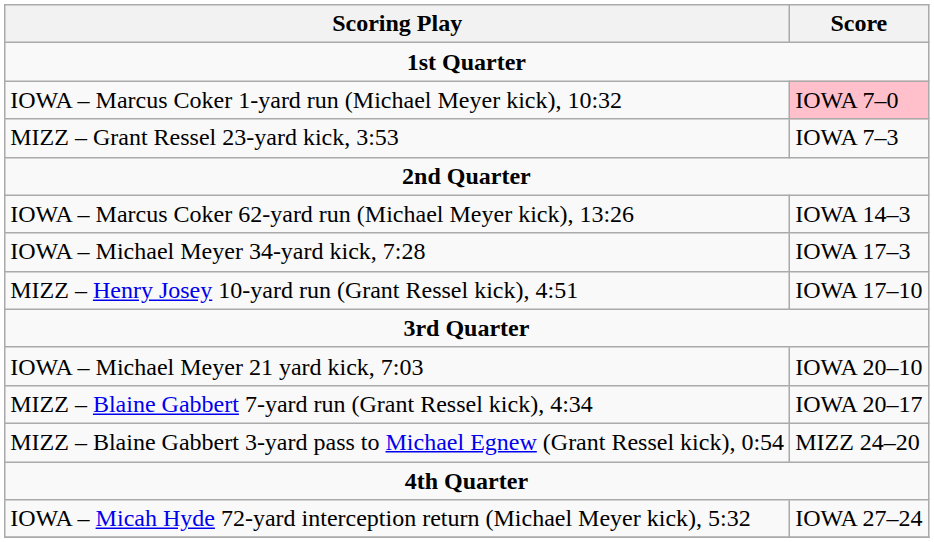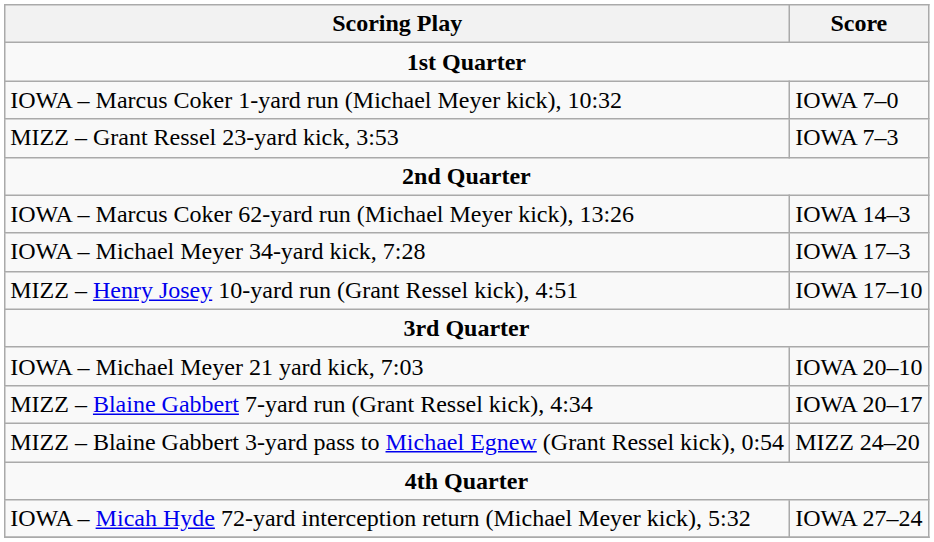IOWA – Marcus Coker 1-yard run (Michael Meyer kick), 10:32 | Score: pink background -> no background
